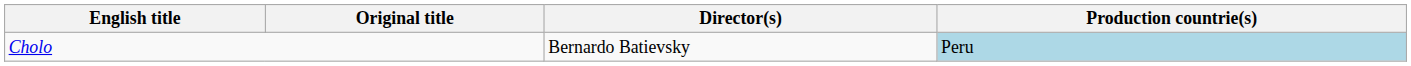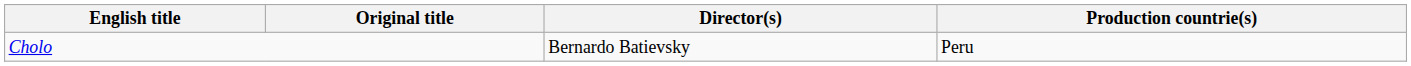Cholo | Production countrie(s): lightblue background -> no background
